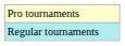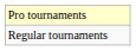row 2 | column 1: paleturquoise background -> no background
